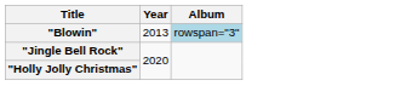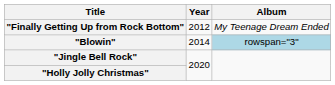+ row: "Finally Getting Up from Rock Bottom" | 2012 | My Teenage Dream Ended
"Blowin" | Year: 2013 -> 2014
